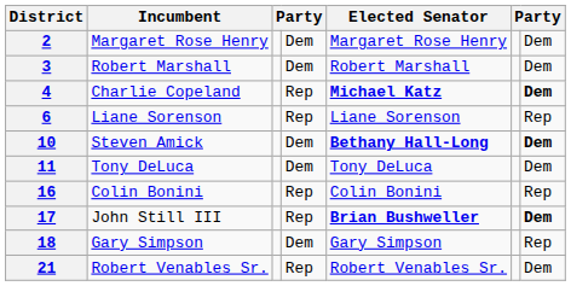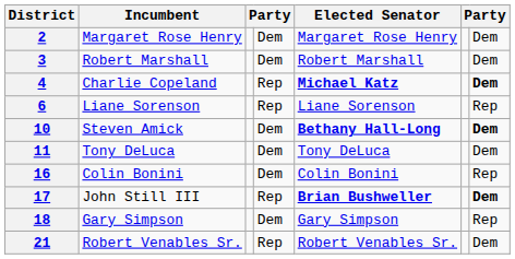16 | column 4: Rep -> Dem
